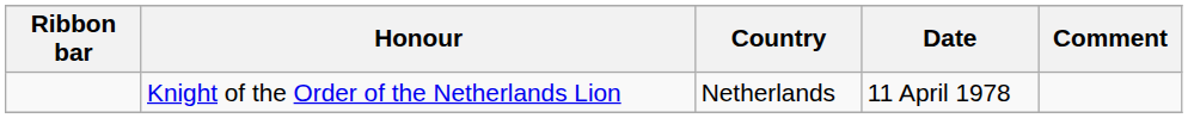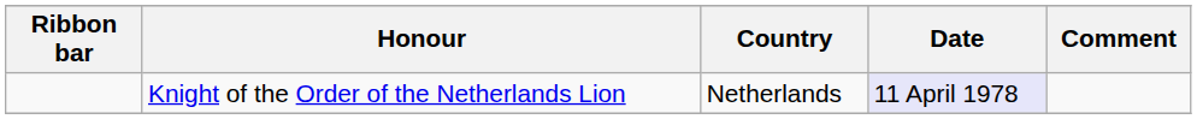Knight of the Order of the Netherlands Lion | Date: no background -> lavender background
